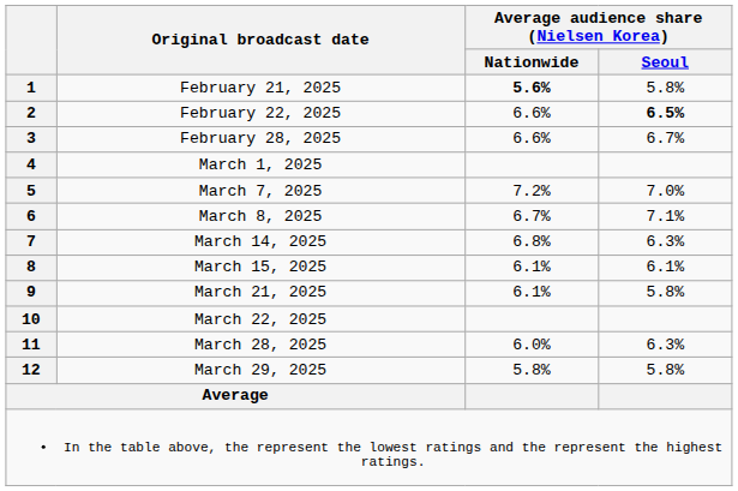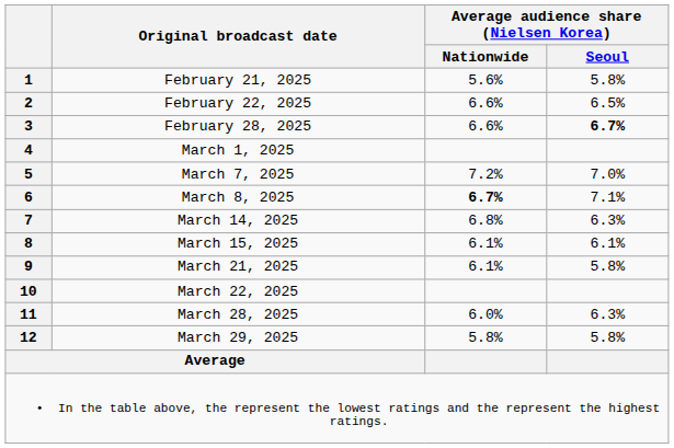1 | Average audience share (Nielsen Korea) / Nationwide: bold -> normal
2 | Average audience share (Nielsen Korea) / Seoul: bold -> normal
3 | Average audience share (Nielsen Korea) / Seoul: normal -> bold
6 | Average audience share (Nielsen Korea) / Nationwide: normal -> bold
